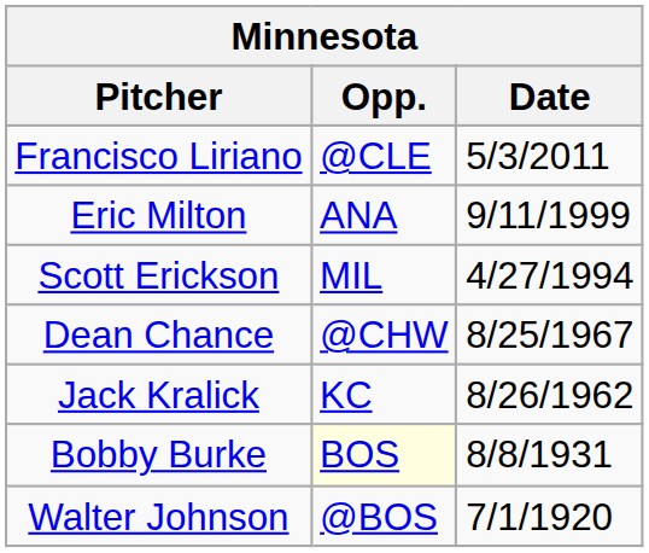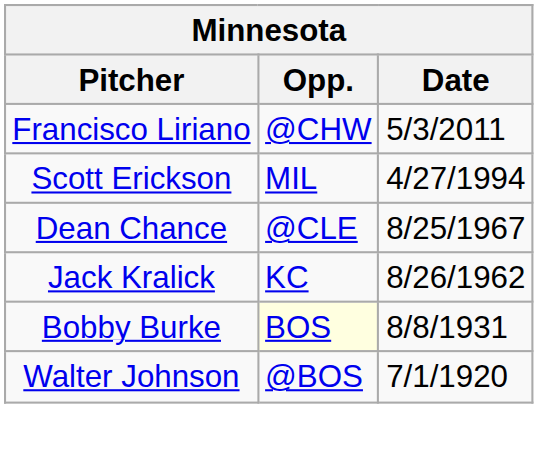Francisco Liriano | Opp.: @CLE -> @CHW
- row: Eric Milton | ANA | 9/11/1999
Dean Chance | Opp.: @CHW -> @CLE
